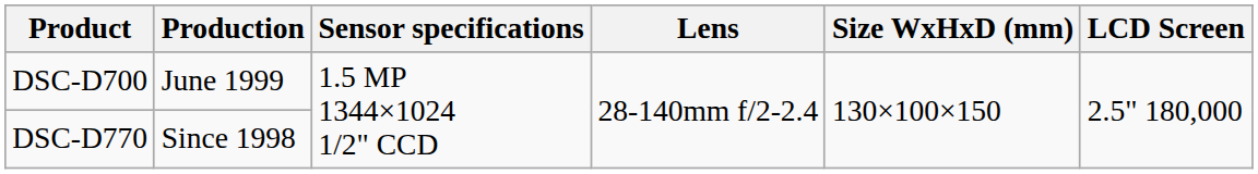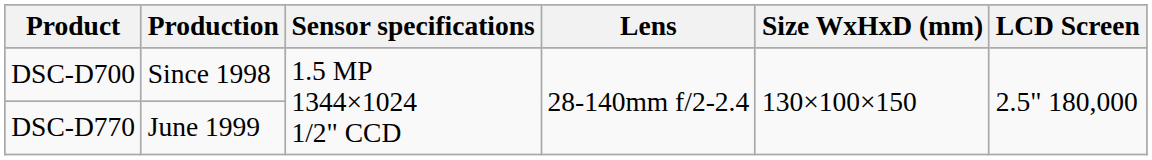DSC-D700 | Production: June 1999 -> Since 1998
DSC-D770 | Production: Since 1998 -> June 1999
